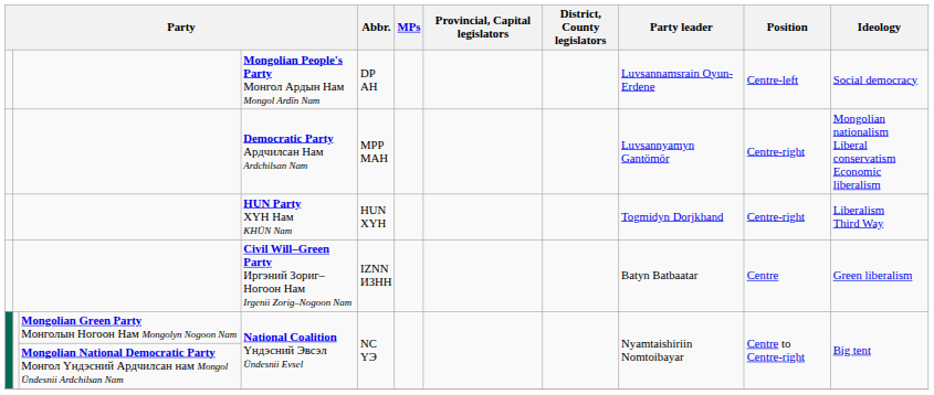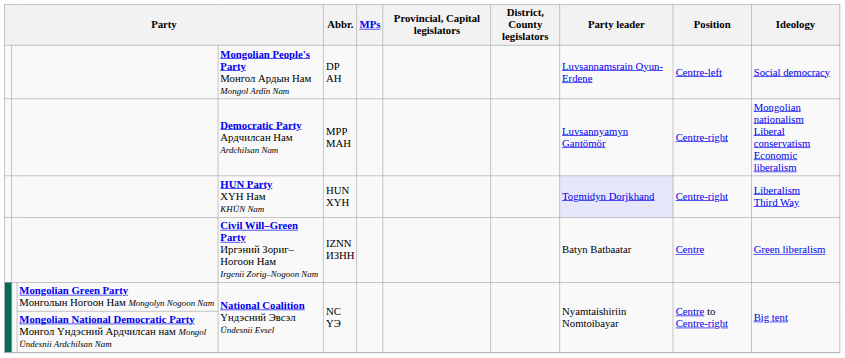HUN Party ХҮН Нам KHÜN Nam | Party leader: no background -> lavender background
